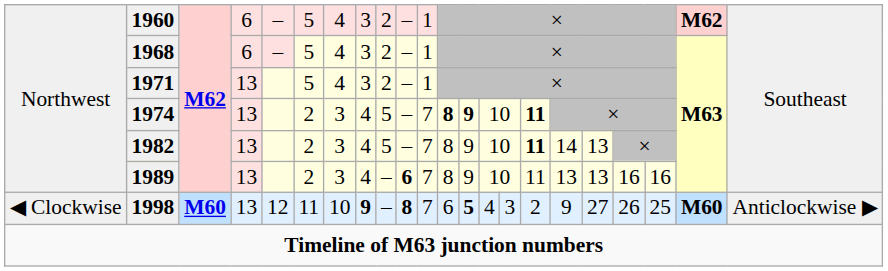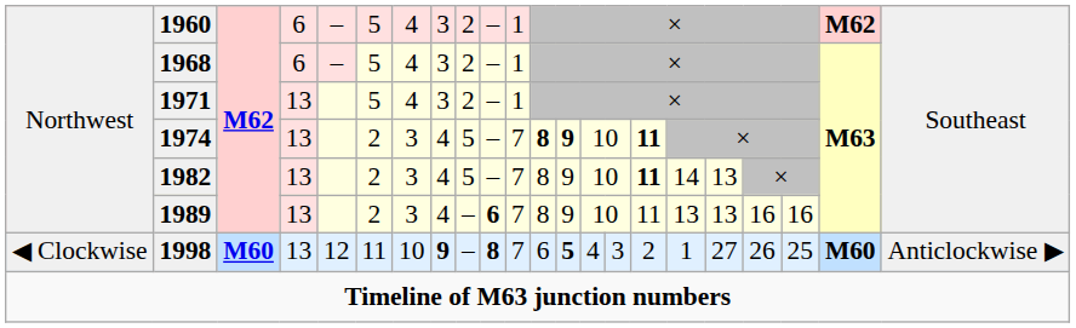1998 | column 17: 9 -> 1
